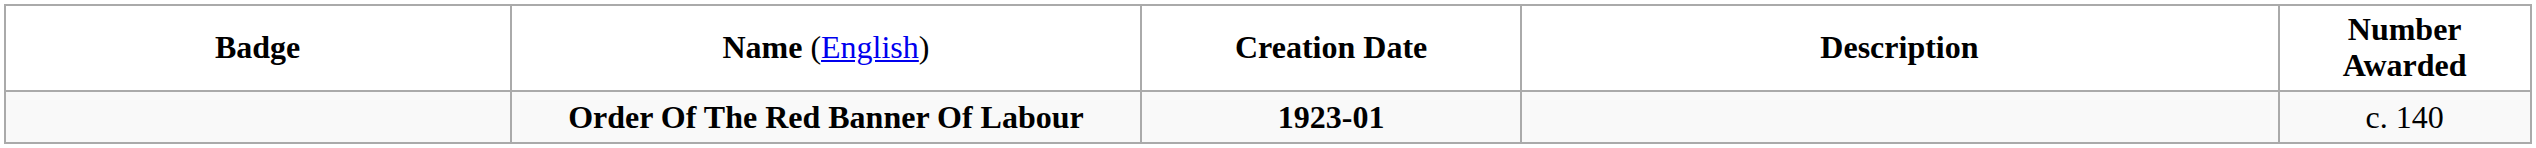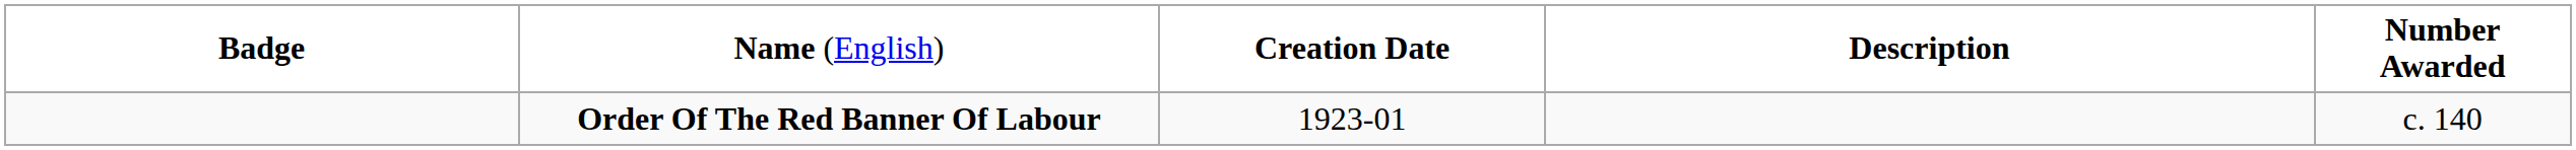Order Of The Red Banner Of Labour | column 3: bold -> normal
